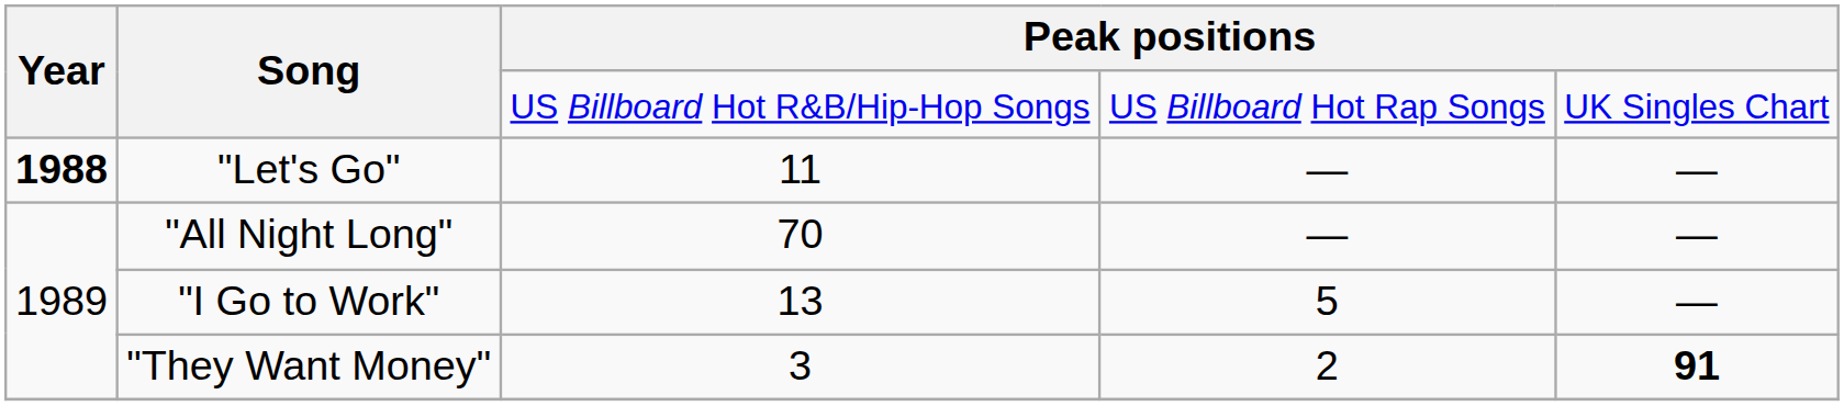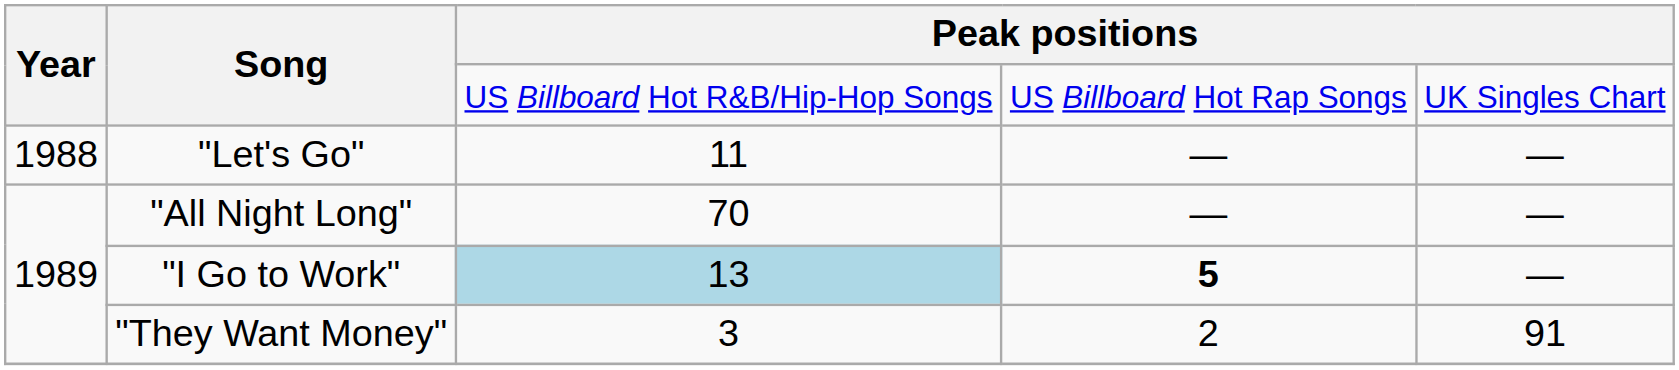"Let's Go" | Year: bold -> normal
"I Go to Work" | column 3: no background -> lightblue background
"I Go to Work" | column 4: normal -> bold
"They Want Money" | column 5: bold -> normal
